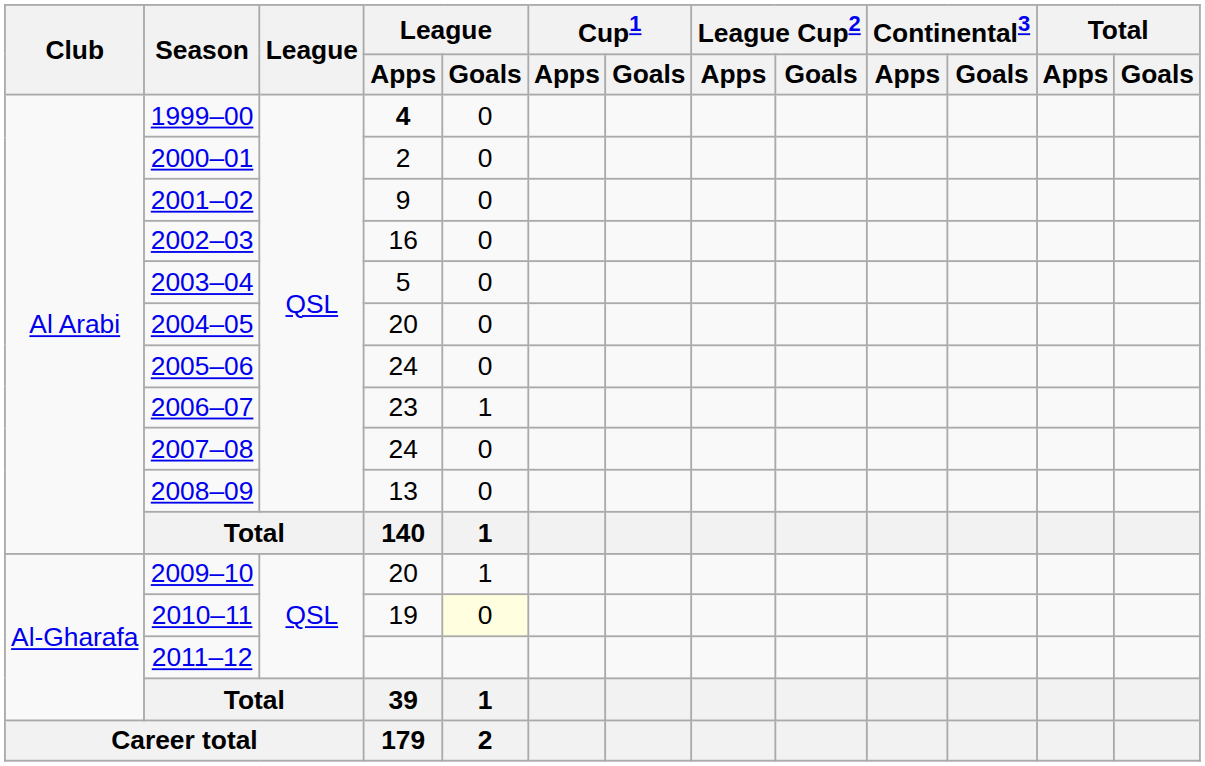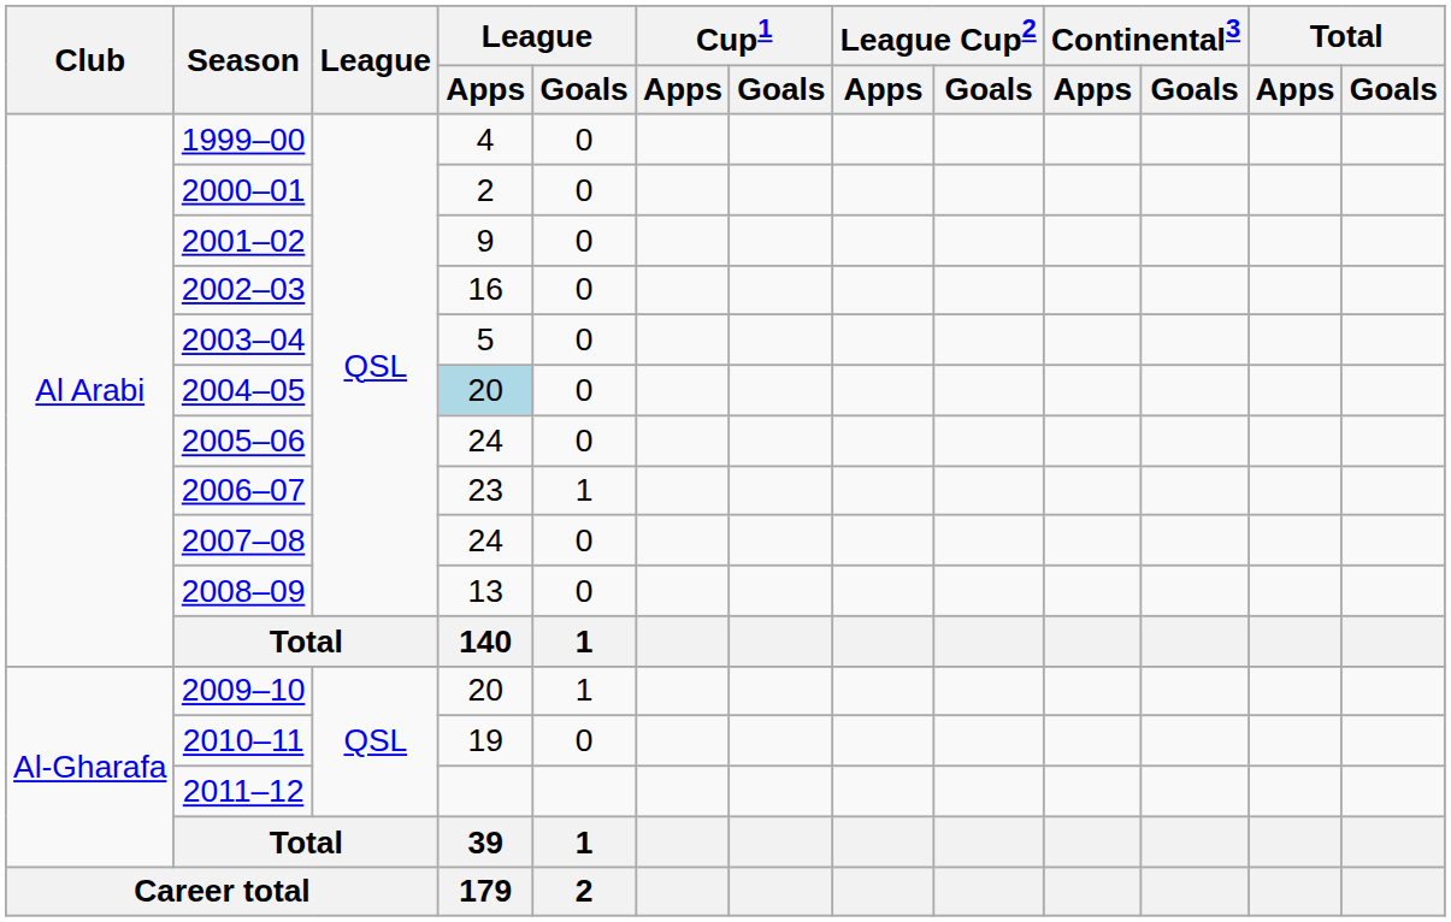1999–00 | League / Apps: bold -> normal
2004–05 | League / Apps: no background -> lightblue background
2010–11 | League / Goals: lightyellow background -> no background
